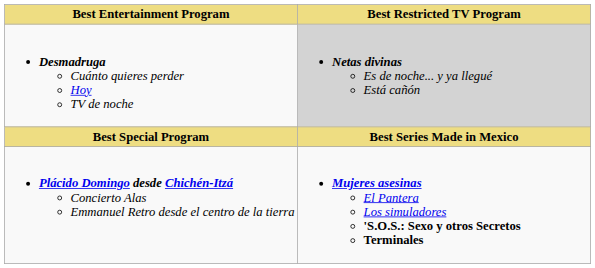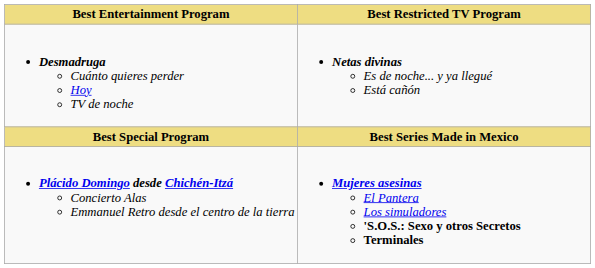Desmadruga Cuánto quieres perder Hoy TV de noche | Best Restricted TV Program: lightgrey background -> no background
